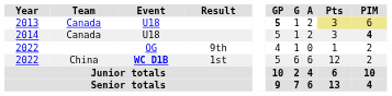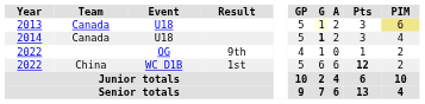2013 | GP: bold -> normal
2013 | G: no background -> lightyellow background
2013 | Pts: khaki background -> no background
2014 | G: normal -> bold
2014 | PIM: bold -> normal
2022 / China | Event: bold -> normal
2022 / China | Pts: normal -> bold
